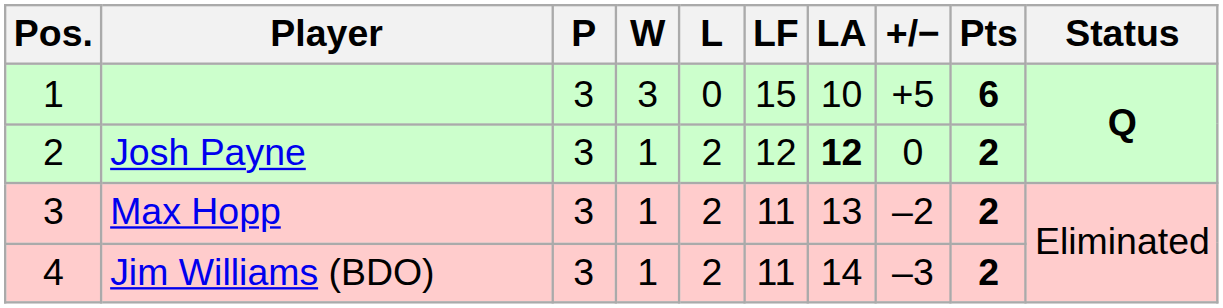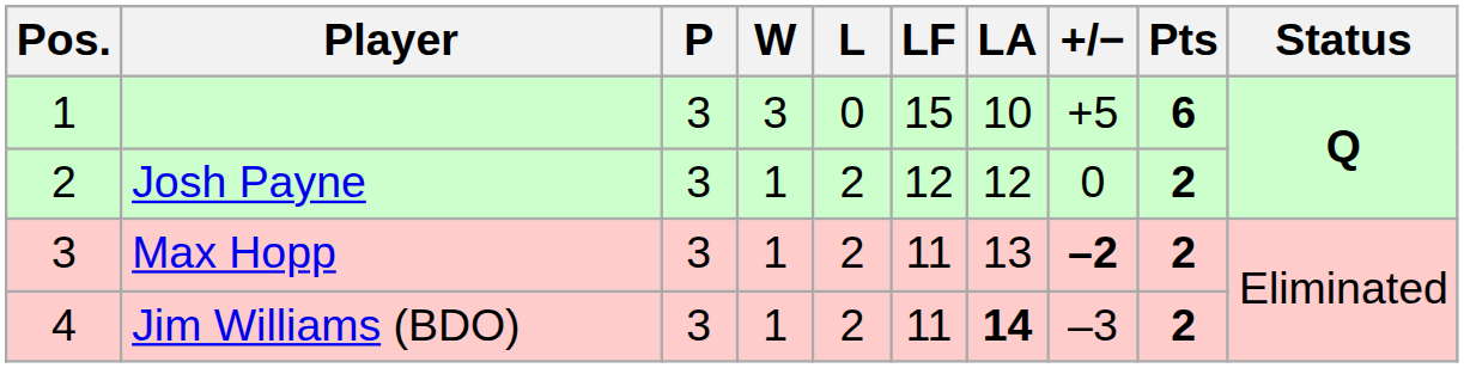Josh Payne | LA: bold -> normal
Max Hopp | +/−: normal -> bold
Jim Williams (BDO) | LA: normal -> bold
